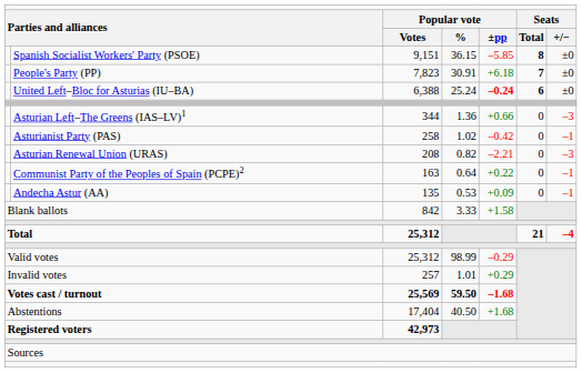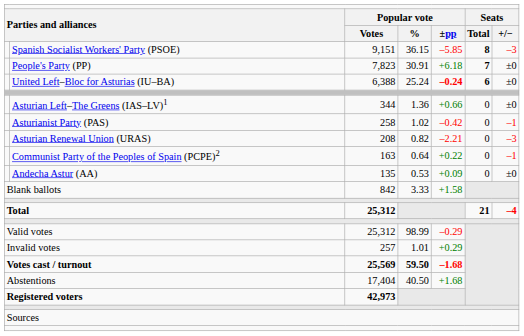Spanish Socialist Workers' Party (PSOE) | column 7: ±0 -> –3
Asturian Left–The Greens (IAS–LV)1 | column 7: –3 -> ±0
Andecha Astur (AA) | column 7: –1 -> ±0
